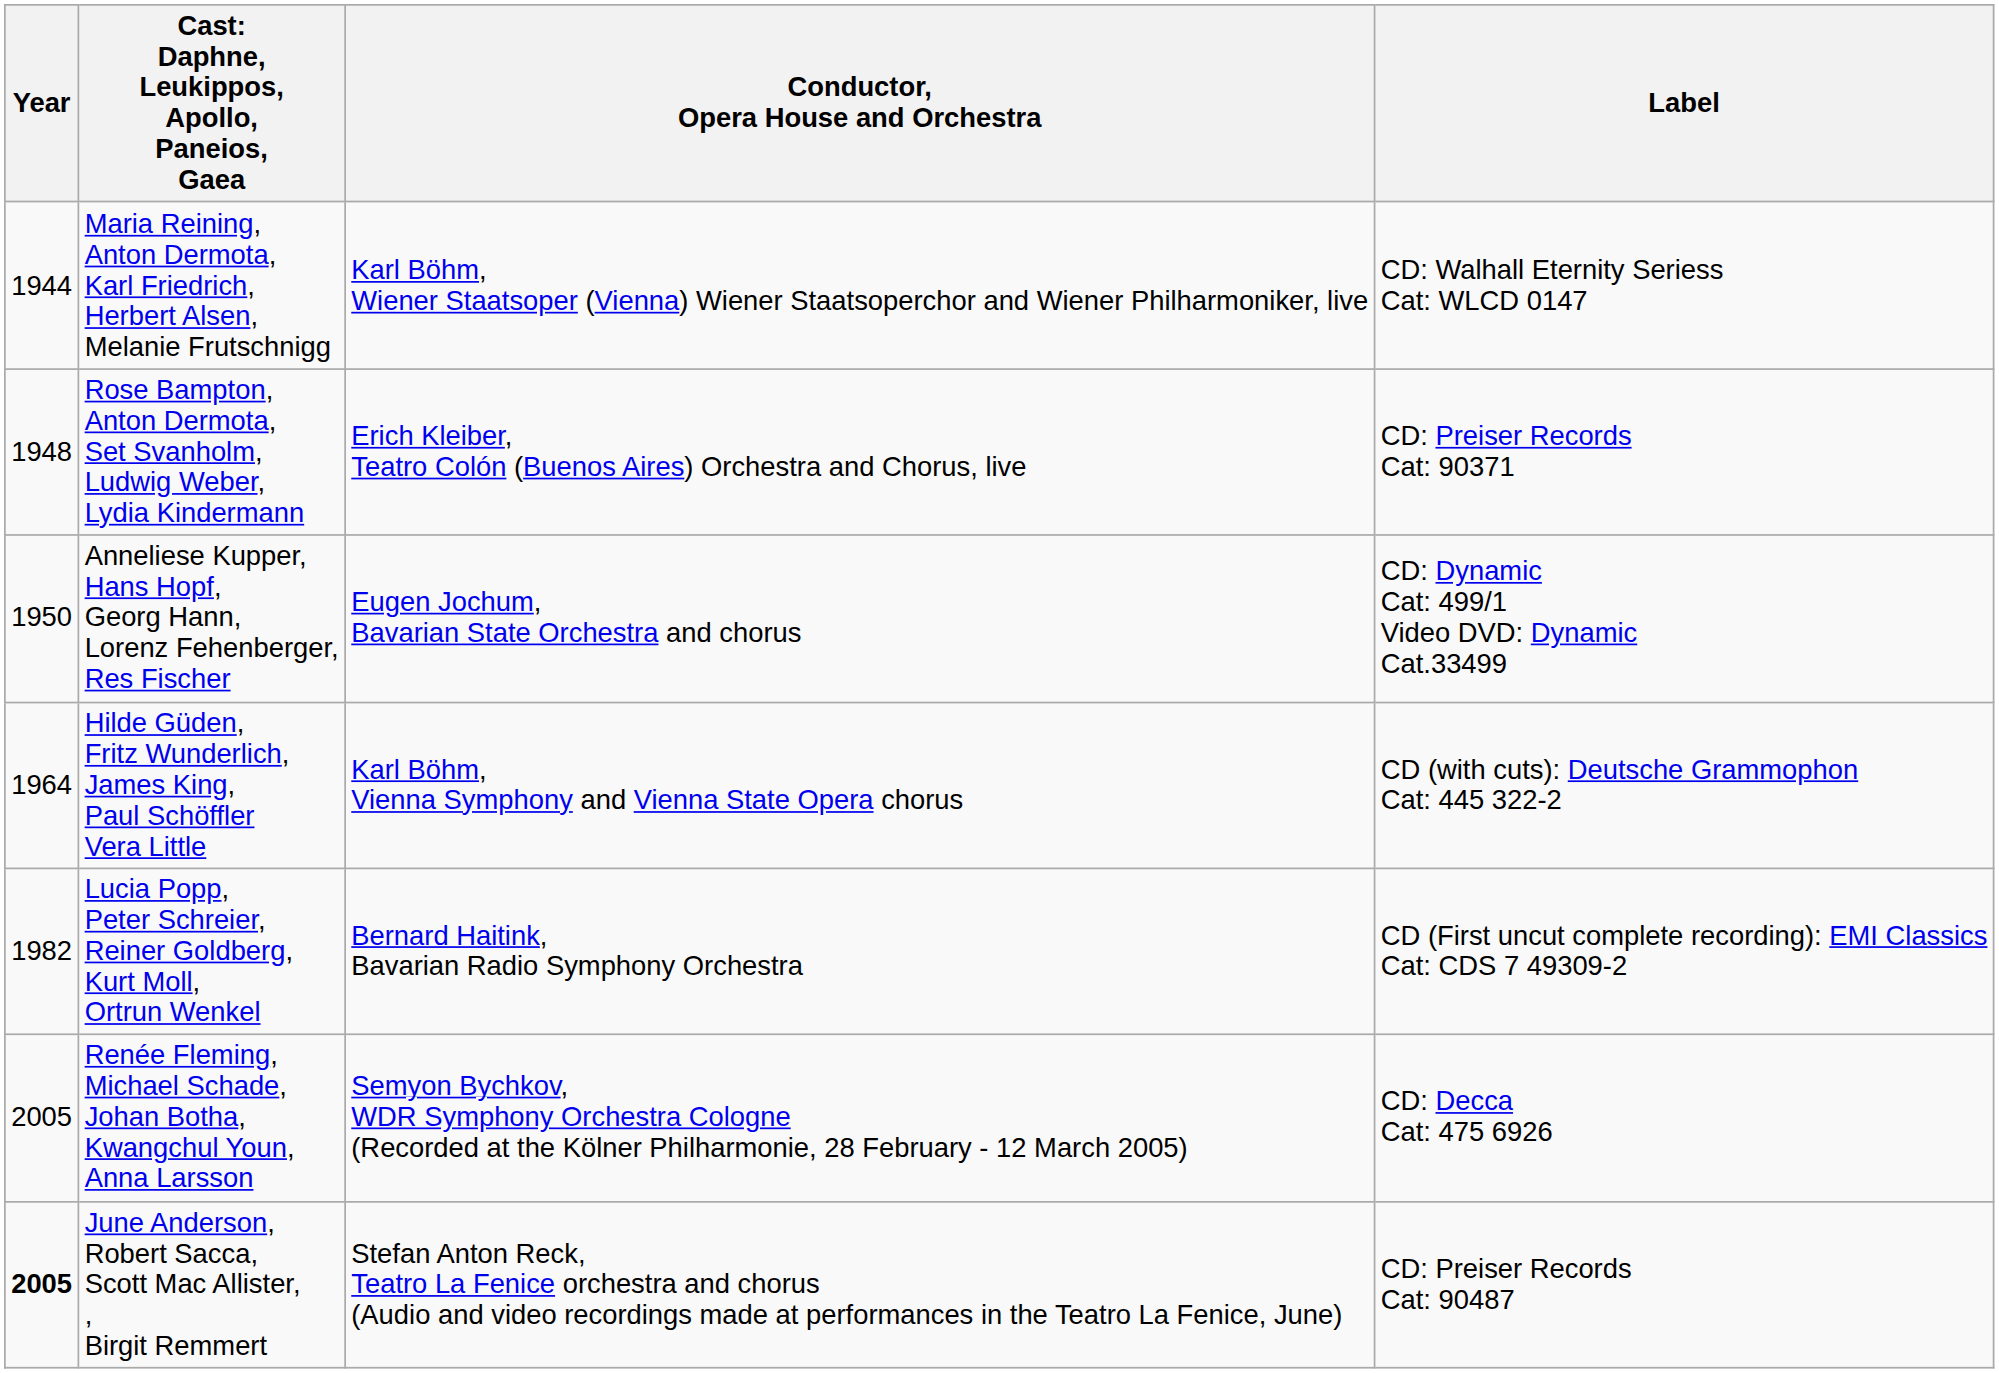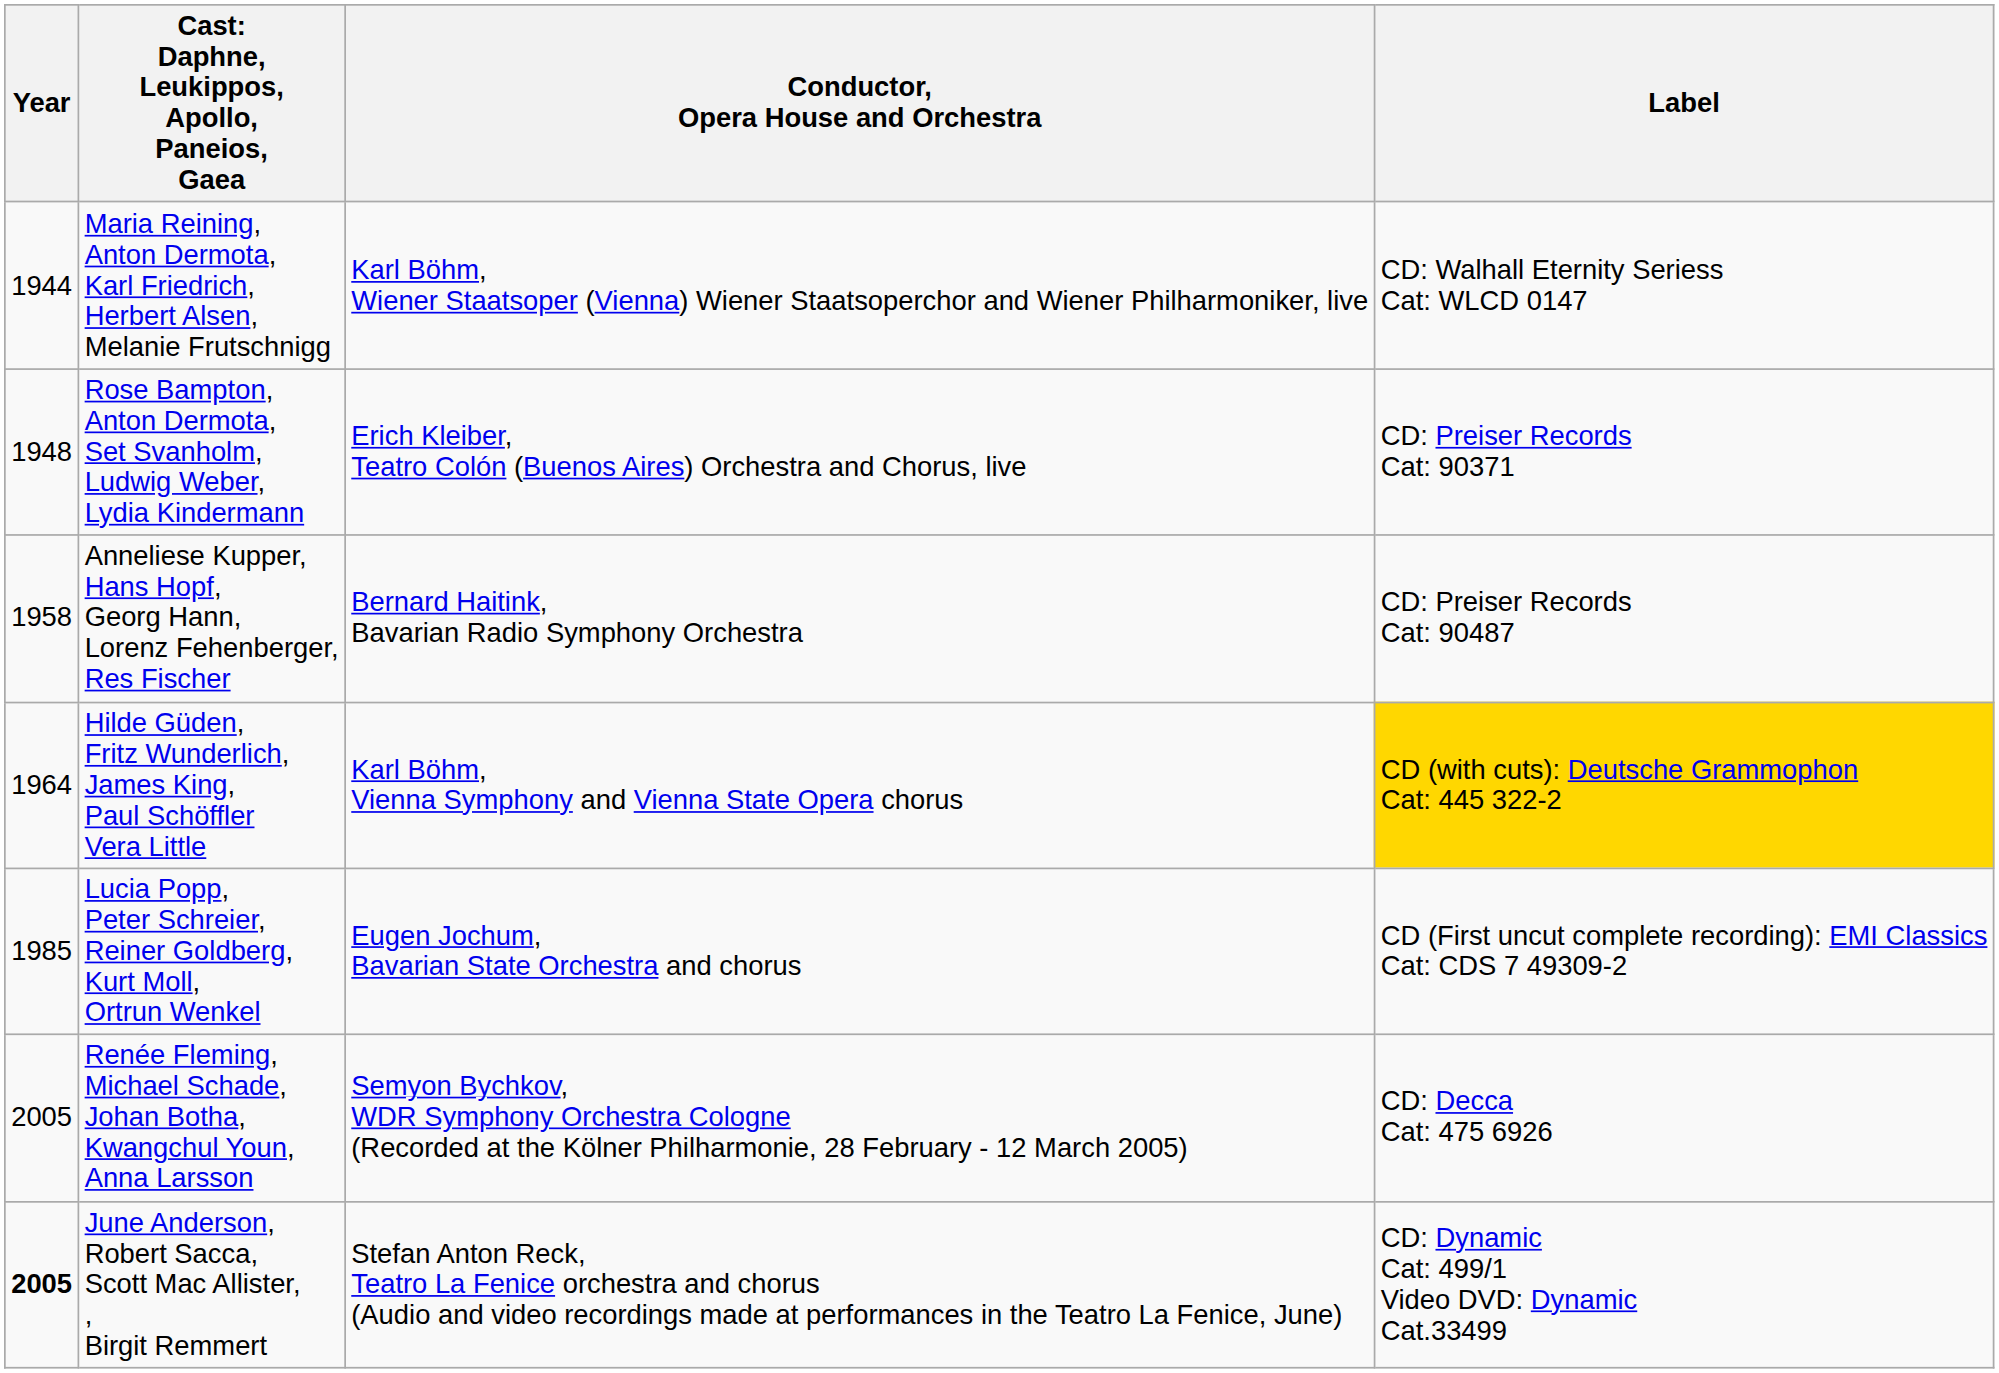row 4 | Year: 1950 -> 1958
row 4 | Conductor, Opera House and Orchestra: Eugen Jochum, Bavarian State Orchestra and chorus -> Bernard Haitink, Bavarian Radio Symphony Orchestra
row 4 | Label: CD: Dynamic Cat: 499/1 Video DVD: Dynamic Cat.33499 -> CD: Preiser Records Cat: 90487
row 5 | Label: no background -> gold background
row 6 | Year: 1982 -> 1985
row 6 | Conductor, Opera House and Orchestra: Bernard Haitink, Bavarian Radio Symphony Orchestra -> Eugen Jochum, Bavarian State Orchestra and chorus
row 8 | Label: CD: Preiser Records Cat: 90487 -> CD: Dynamic Cat: 499/1 Video DVD: Dynamic Cat.33499
